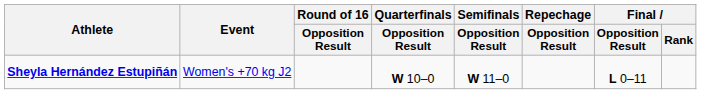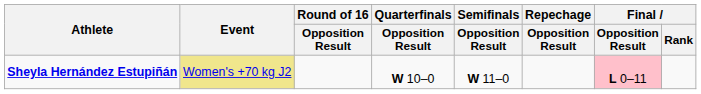Sheyla Hernández Estupiñán | Event: no background -> khaki background
Sheyla Hernández Estupiñán | Final / Opposition Result: no background -> pink background
